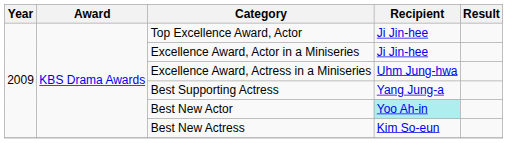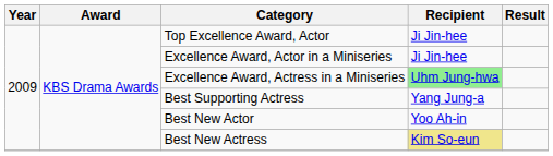Excellence Award, Actress in a Miniseries | Recipient: no background -> lightgreen background
Best New Actor | Recipient: paleturquoise background -> no background
Best New Actress | Recipient: no background -> khaki background
